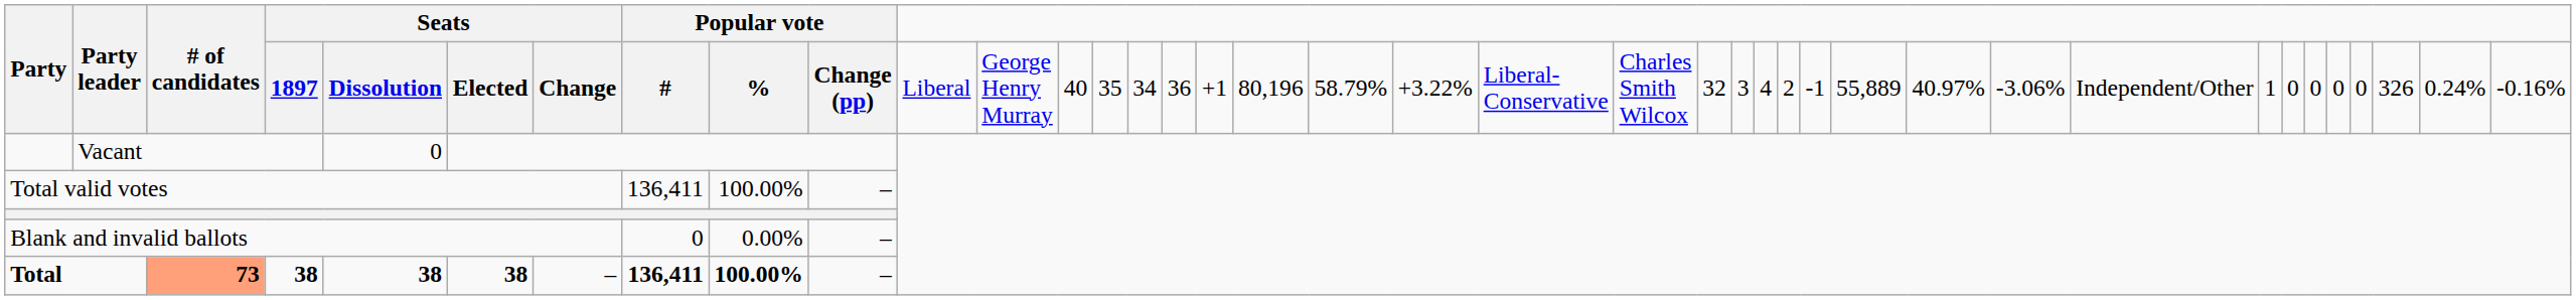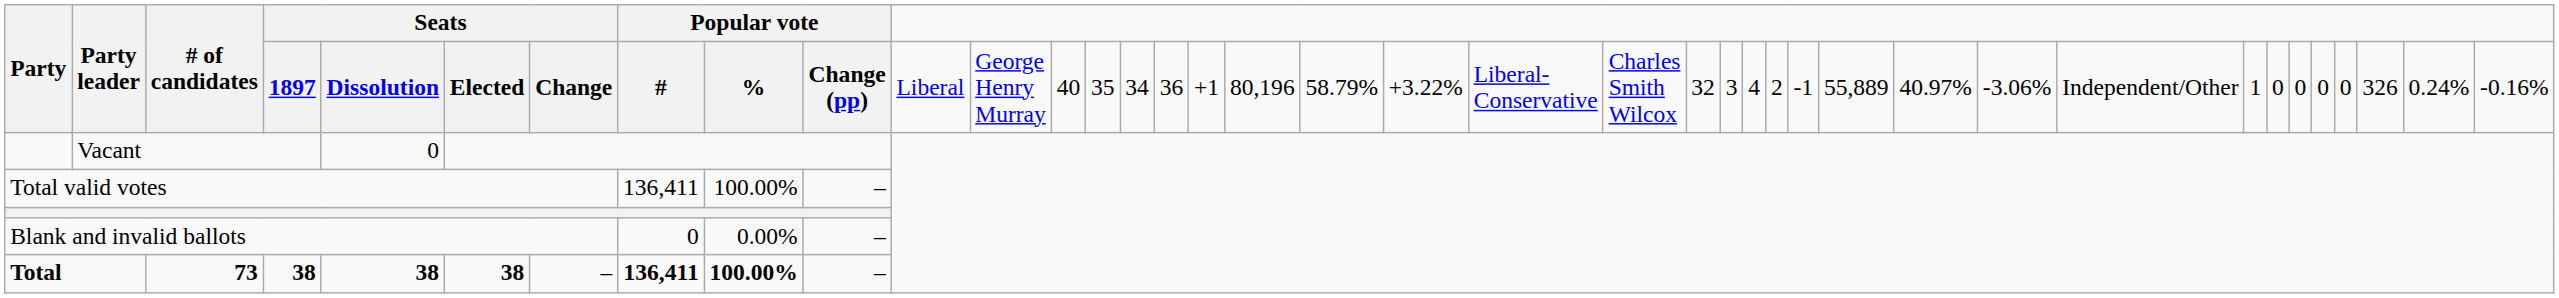Total | # of candidates: lightsalmon background -> no background
